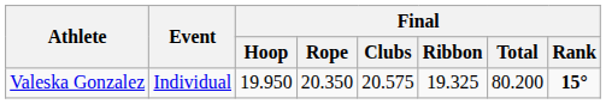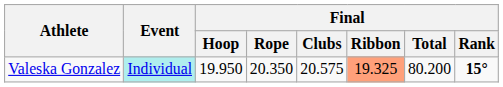Valeska Gonzalez | Event: no background -> paleturquoise background
Valeska Gonzalez | Final / Ribbon: no background -> lightsalmon background
